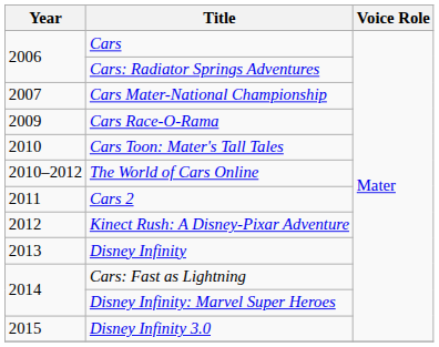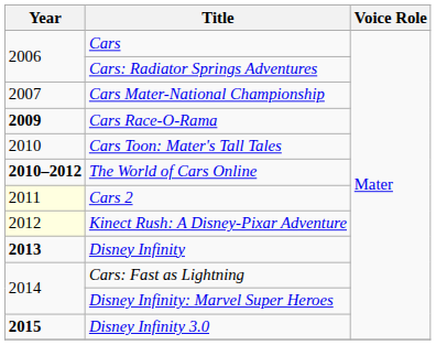Cars Race-O-Rama | Year: normal -> bold
The World of Cars Online | Year: normal -> bold
Cars 2 | Year: no background -> lightyellow background
Kinect Rush: A Disney-Pixar Adventure | Year: no background -> lightyellow background
Disney Infinity | Year: normal -> bold
Disney Infinity 3.0 | Year: normal -> bold
